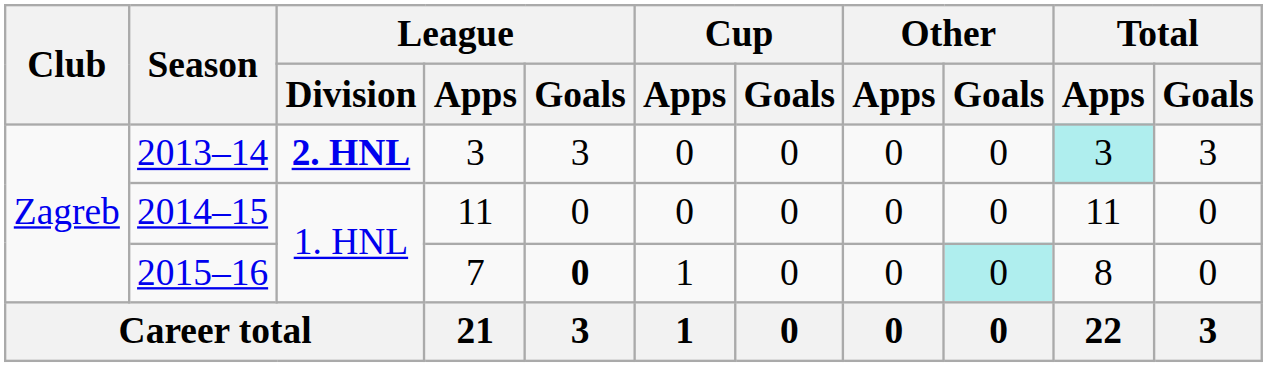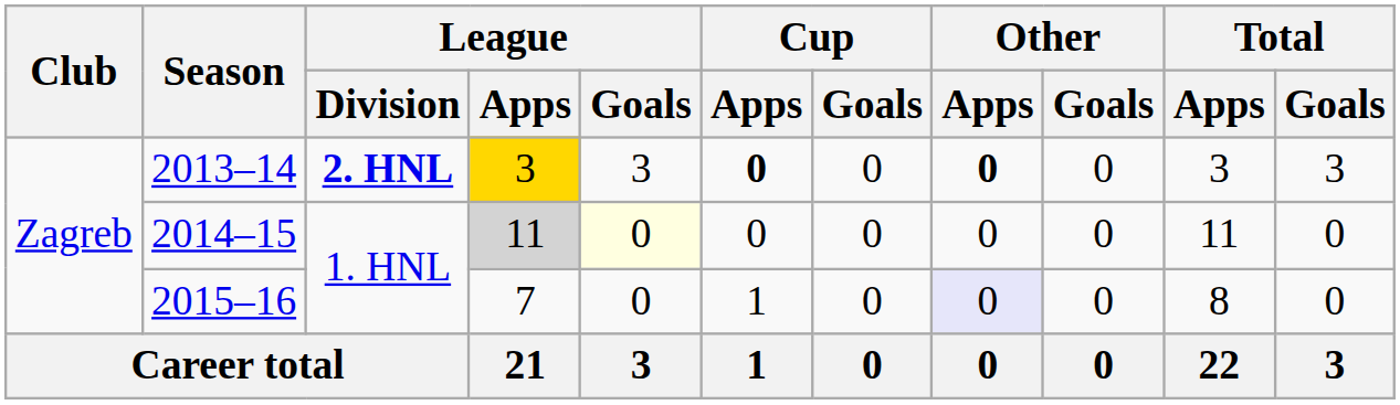2013–14 | League / Apps: no background -> gold background
2013–14 | Cup / Apps: normal -> bold
2013–14 | Other / Apps: normal -> bold
2013–14 | Total / Apps: paleturquoise background -> no background
2014–15 | League / Apps: no background -> lightgrey background
2014–15 | League / Goals: no background -> lightyellow background
2015–16 | League / Goals: bold -> normal
2015–16 | Other / Apps: no background -> lavender background
2015–16 | Other / Goals: paleturquoise background -> no background
